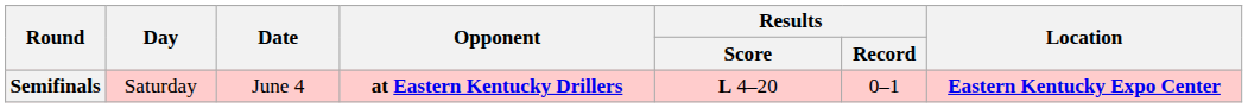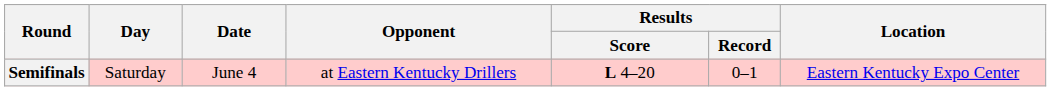Semifinals | Opponent: bold -> normal
Semifinals | Location: bold -> normal
